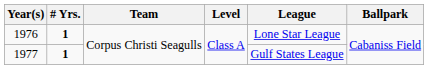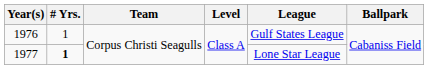1976 | # Yrs.: bold -> normal
1976 | League: Lone Star League -> Gulf States League
1977 | League: Gulf States League -> Lone Star League
